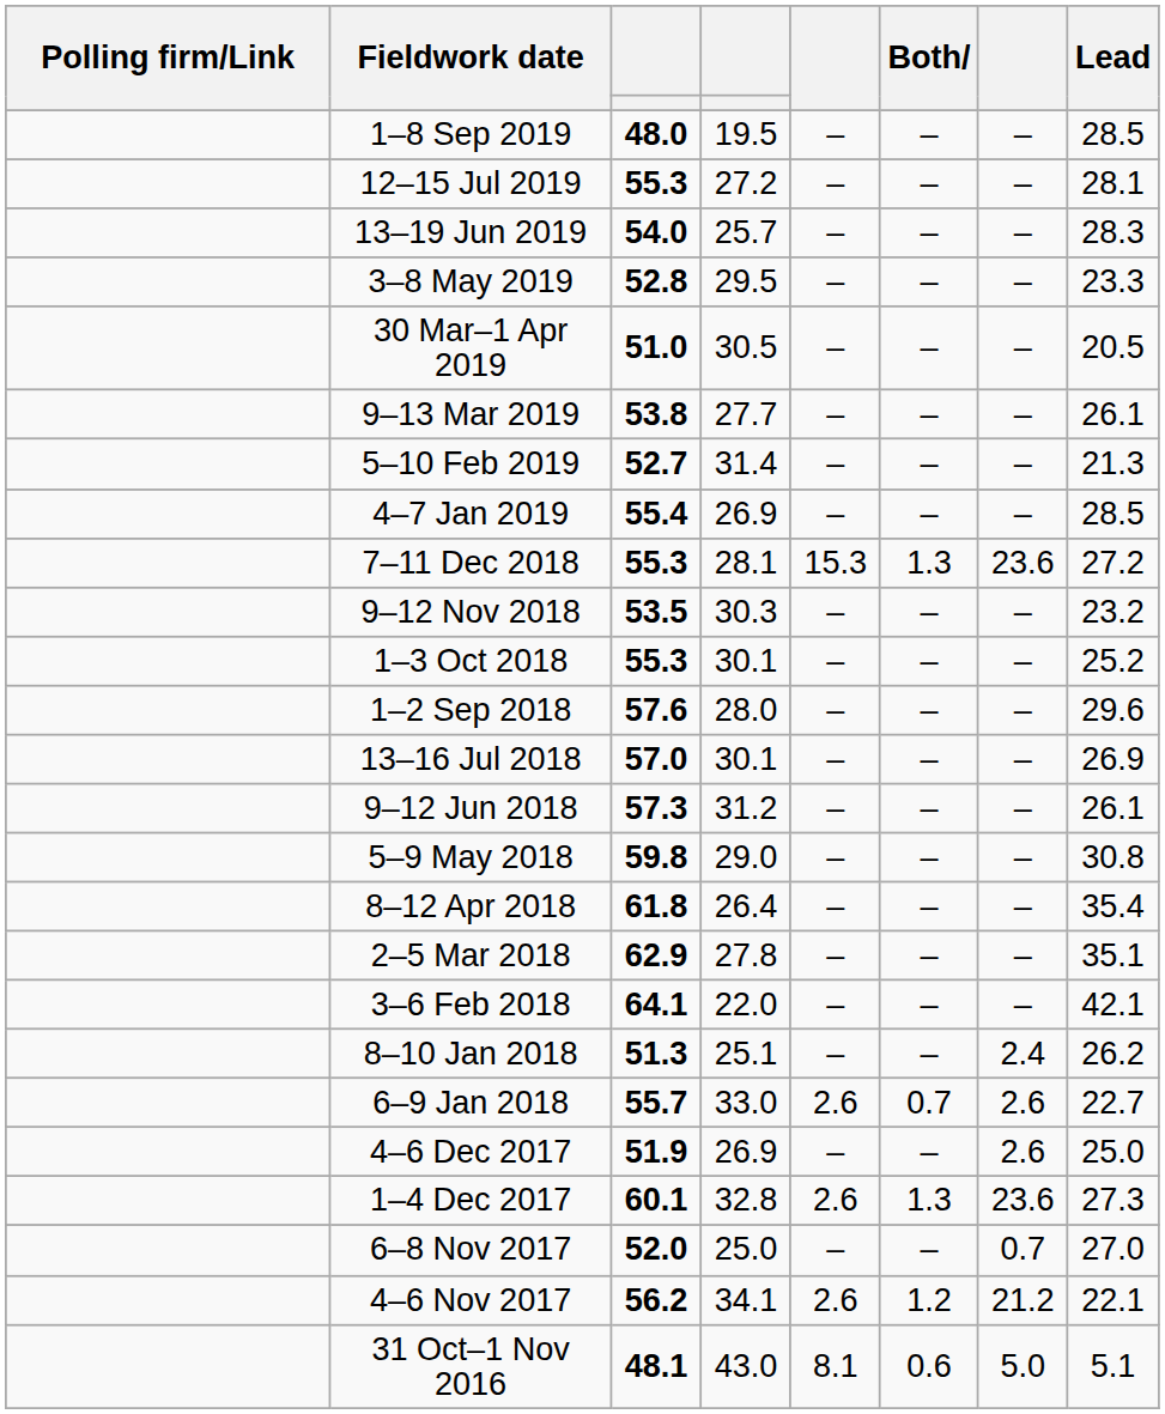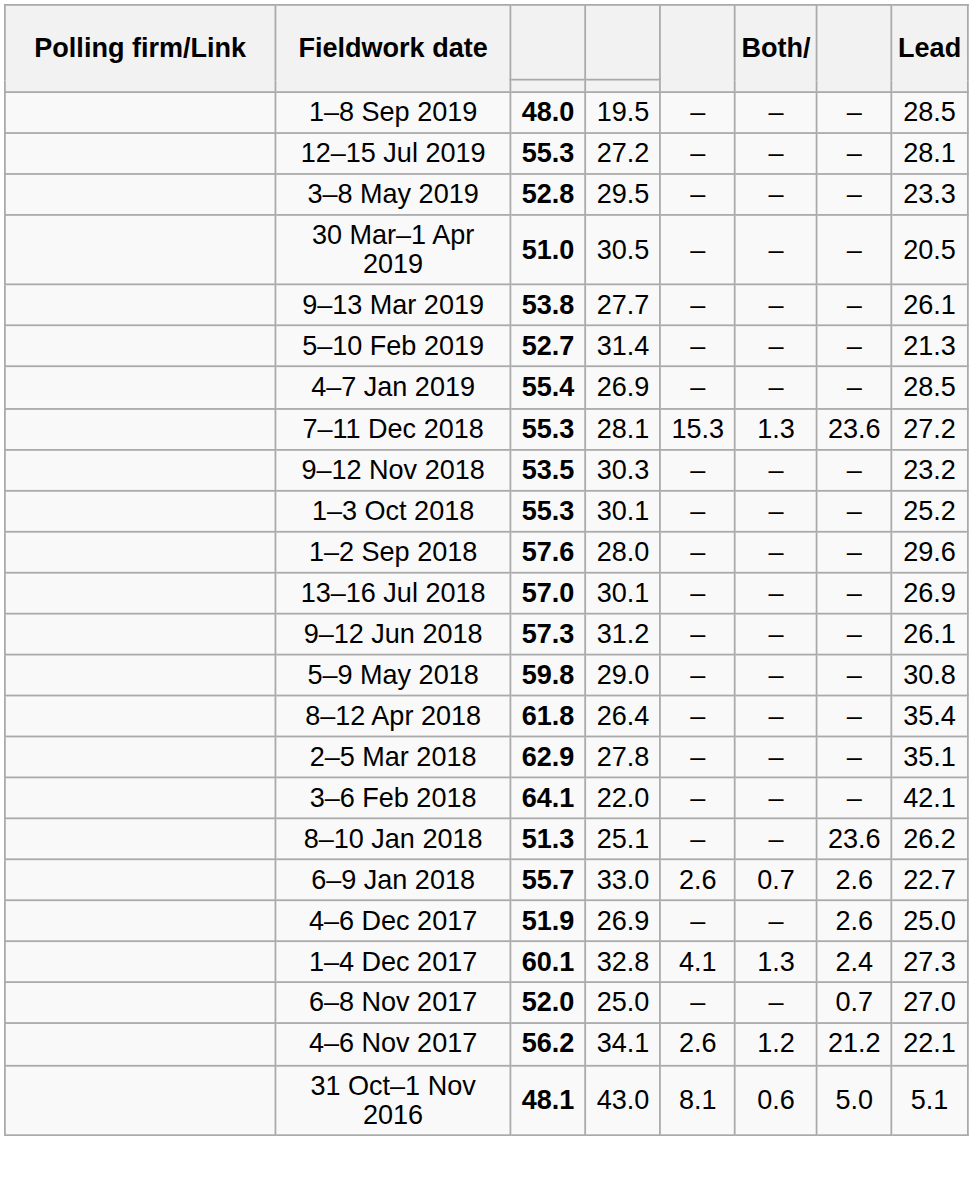- row: 13–19 Jun 2019 | 54.0 | 25.7 | – | – | – | 28.3
8–10 Jan 2018 | column 7: 2.4 -> 23.6
1–4 Dec 2017 | column 5: 2.6 -> 4.1
1–4 Dec 2017 | column 7: 23.6 -> 2.4
